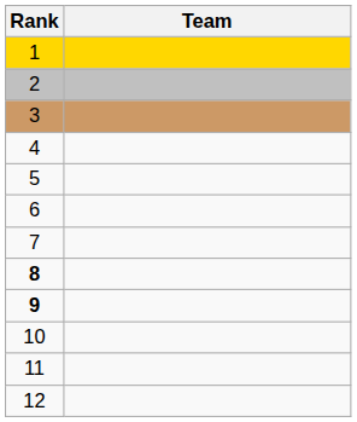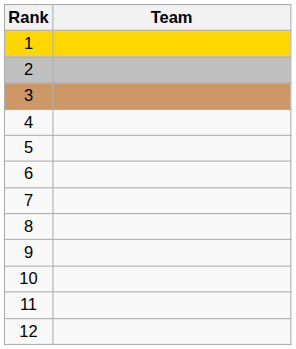8 | Rank: bold -> normal
9 | Rank: bold -> normal
